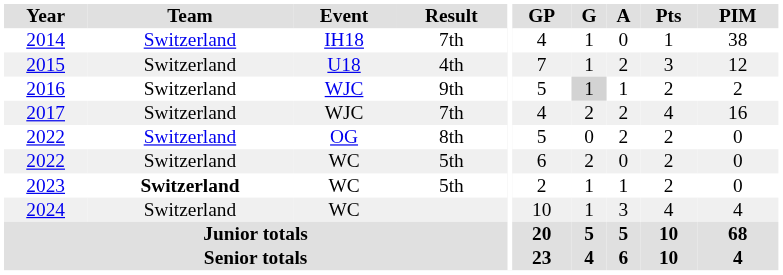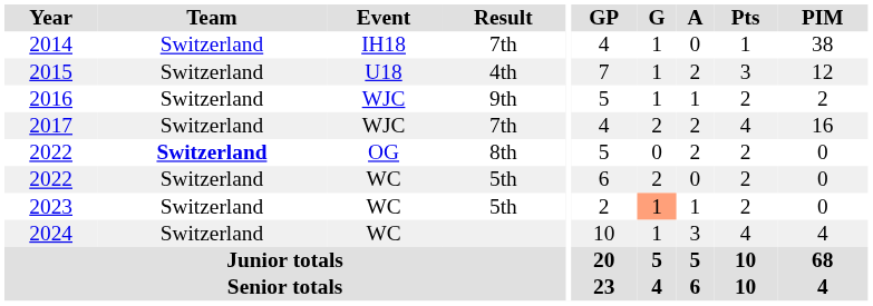2016 | G: lightgrey background -> no background
2022 / 8th | Team: normal -> bold
2023 | Team: bold -> normal
2023 | G: no background -> lightsalmon background
